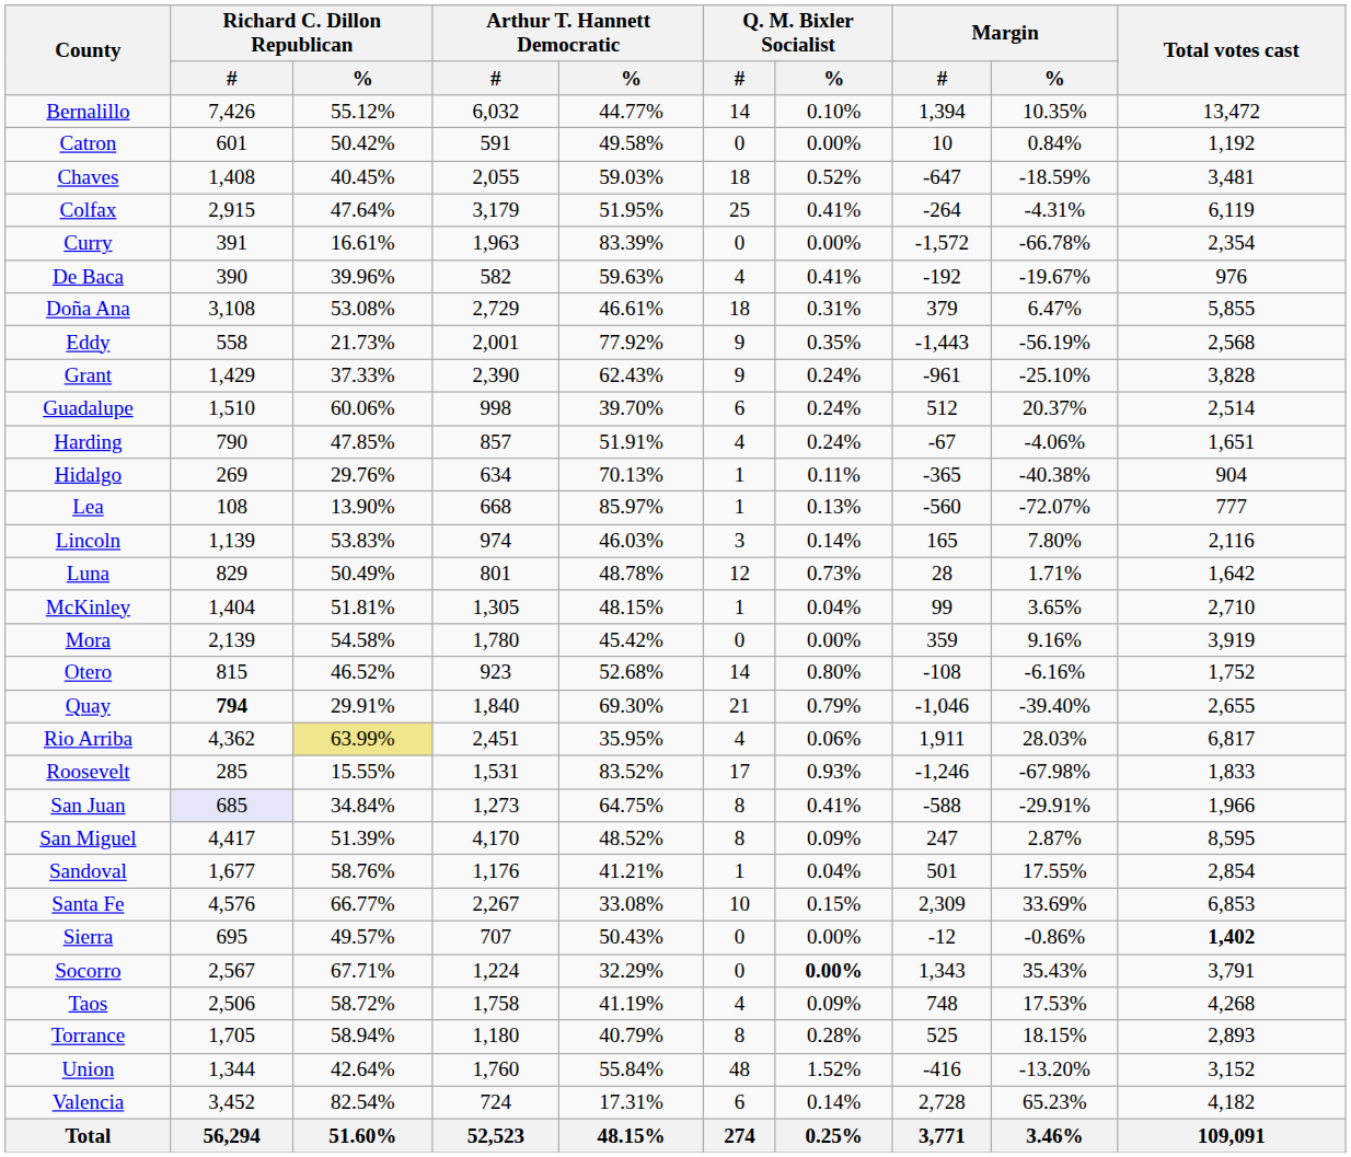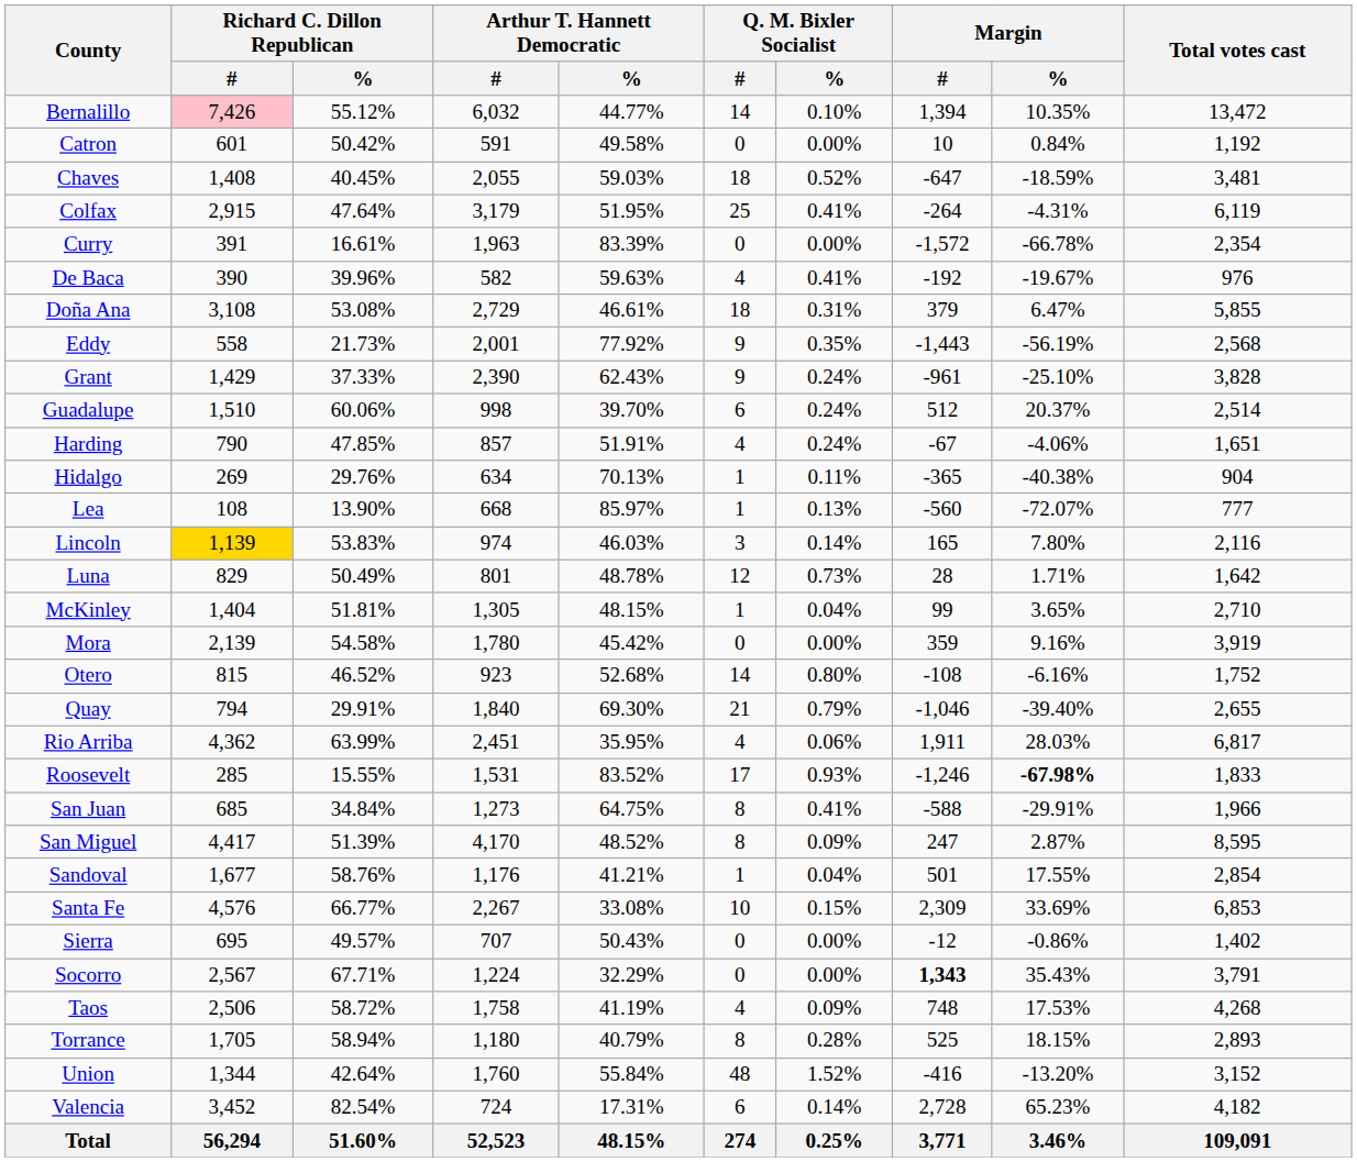Bernalillo | Richard C. Dillon Republican / #: no background -> pink background
Lincoln | Richard C. Dillon Republican / #: no background -> gold background
Quay | Richard C. Dillon Republican / #: bold -> normal
Rio Arriba | Richard C. Dillon Republican / %: khaki background -> no background
Roosevelt | Margin / %: normal -> bold
San Juan | Richard C. Dillon Republican / #: lavender background -> no background
Sierra | Total votes cast: bold -> normal
Socorro | Q. M. Bixler Socialist / %: bold -> normal
Socorro | Margin / #: normal -> bold
